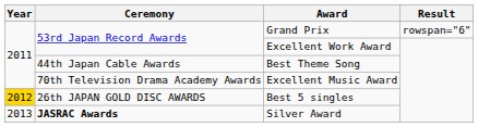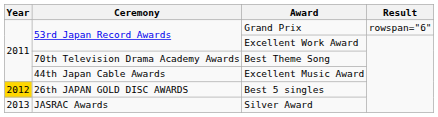Best Theme Song | Ceremony: 44th Japan Cable Awards -> 70th Television Drama Academy Awards
Excellent Music Award | Ceremony: 70th Television Drama Academy Awards -> 44th Japan Cable Awards
Silver Award | Ceremony: bold -> normal
